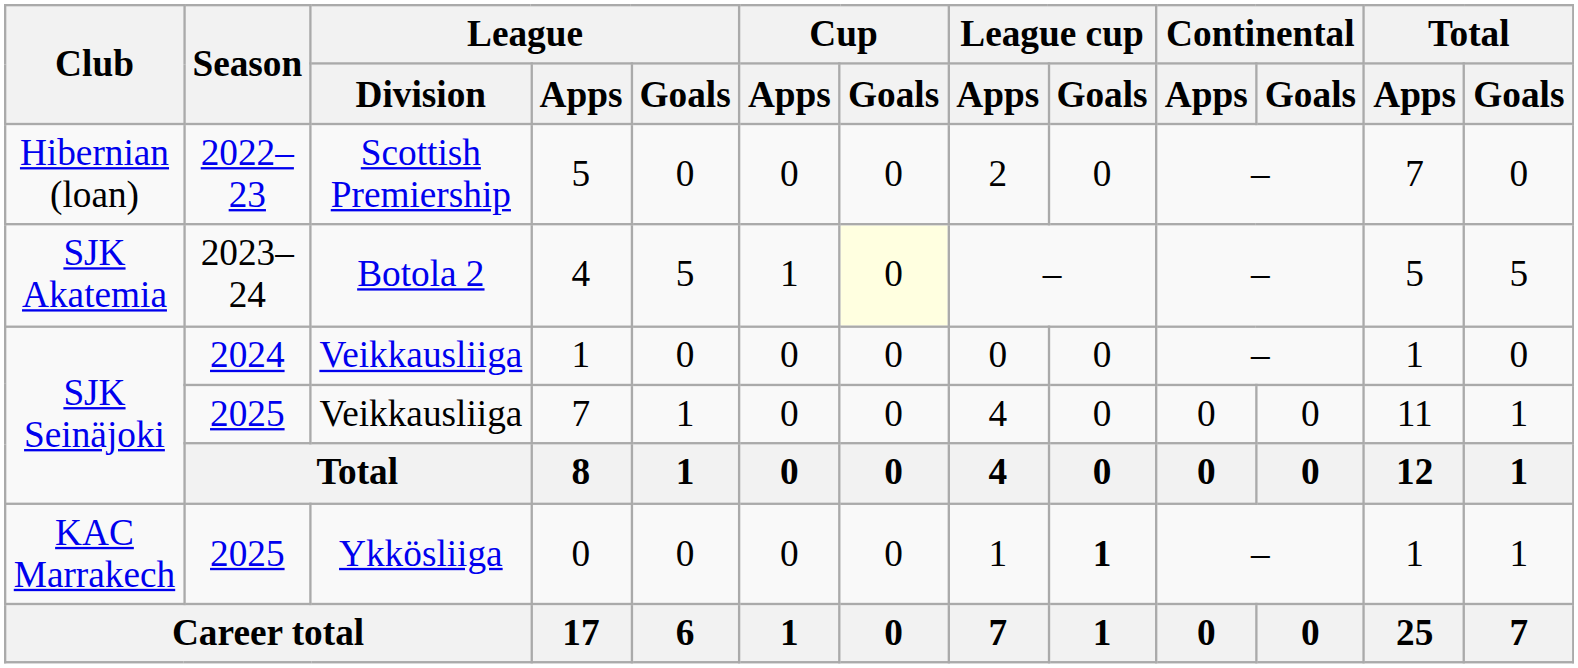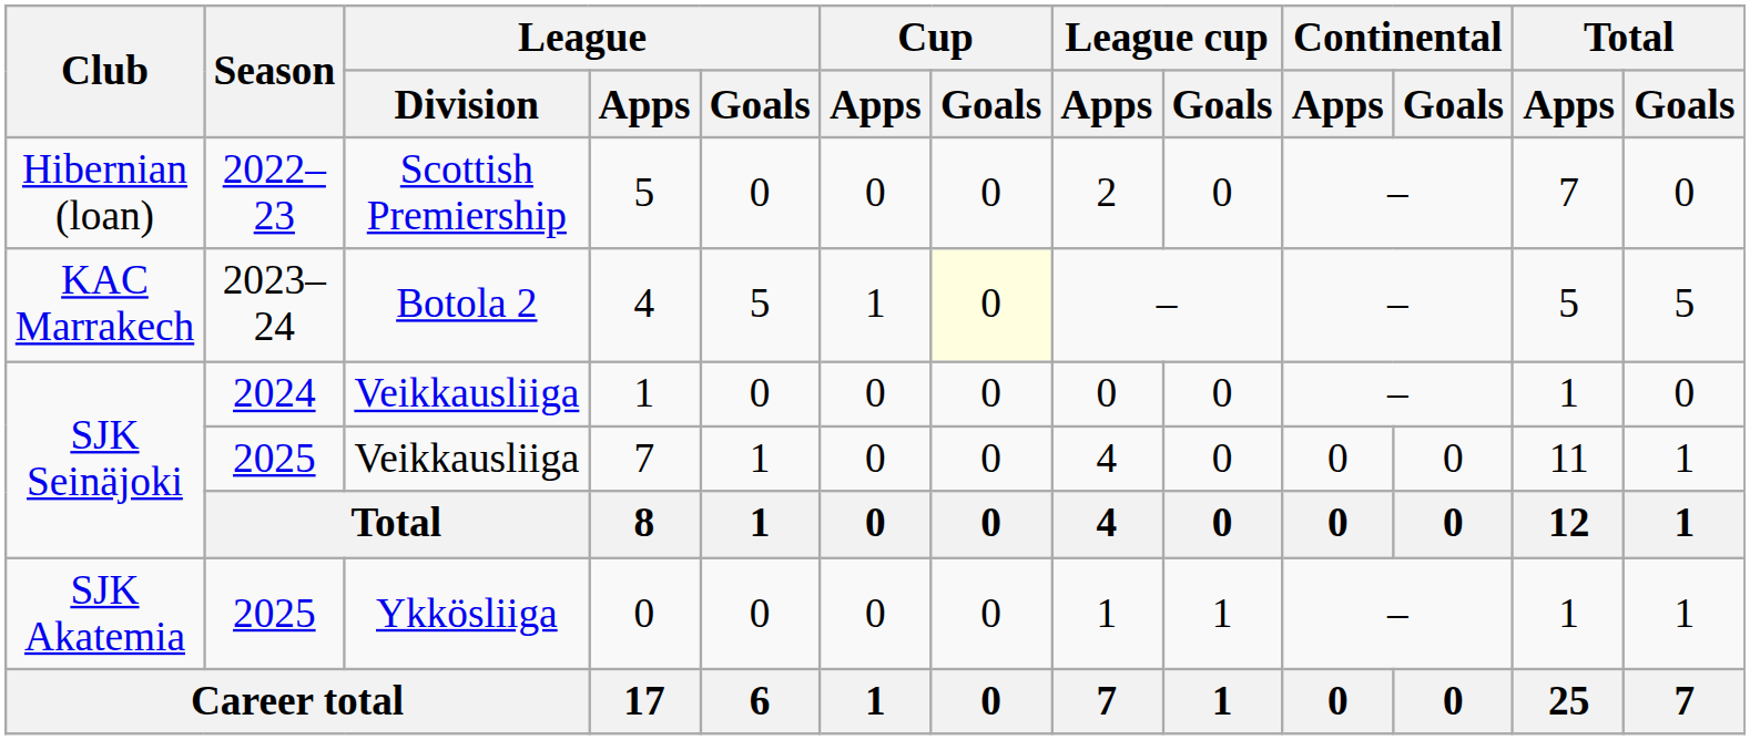row 4 | Club: SJK Akatemia -> KAC Marrakech
row 8 | Club: KAC Marrakech -> SJK Akatemia
row 8 | League cup / Goals: bold -> normal
